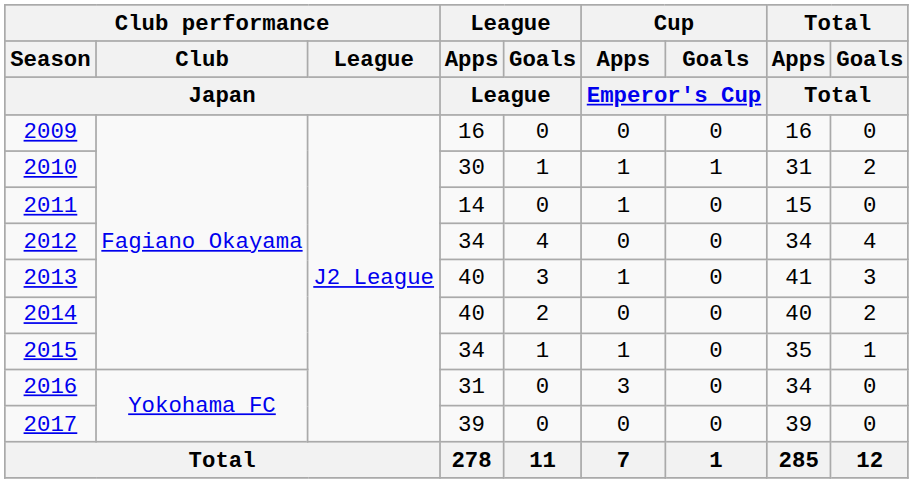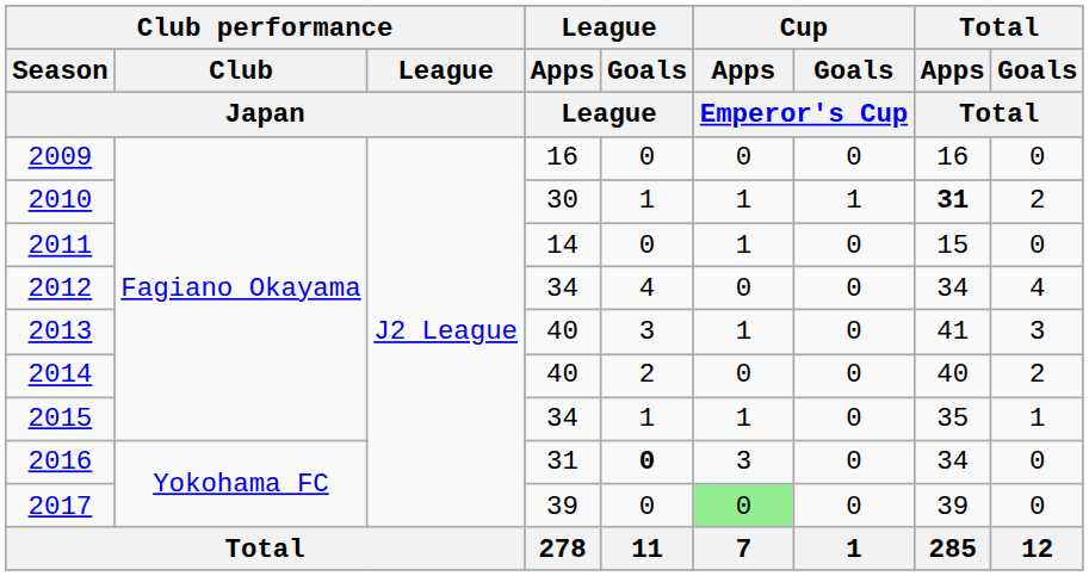2010 | Total / Apps / Total: normal -> bold
2016 | League / Goals / League: normal -> bold
2017 | Cup / Apps / Emperor's Cup: no background -> lightgreen background
